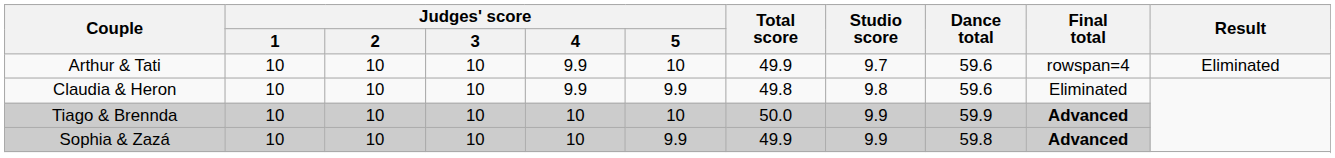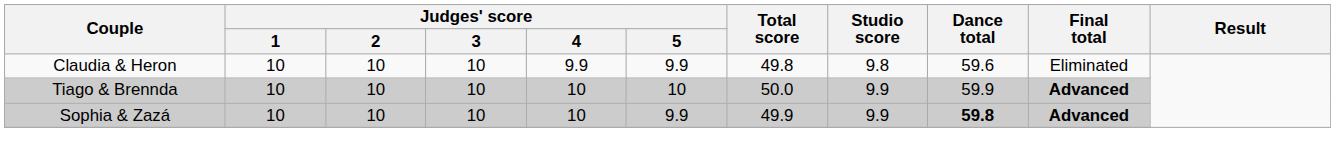- row: Arthur & Tati | 10 | 10 | 10 | 9.9 | 10 | 49.9 | 9.7 | 59.6 | rowspan=4 | Eliminated
Sophia & Zazá | Dance total: normal -> bold
